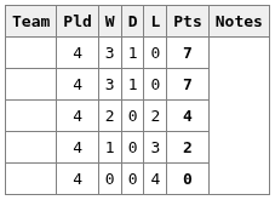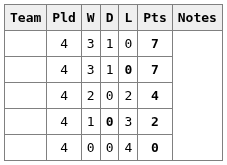row 3 | L: normal -> bold
row 5 | D: normal -> bold
